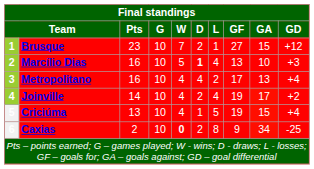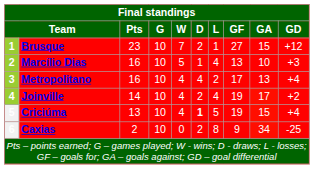Marcílio Dias | D: bold -> normal
Criciúma | D: normal -> bold
Caxias | W: bold -> normal
